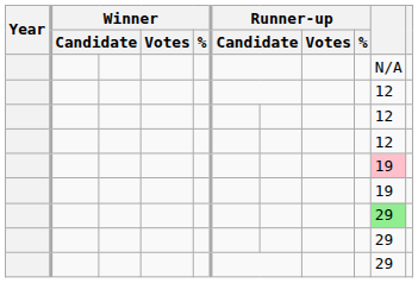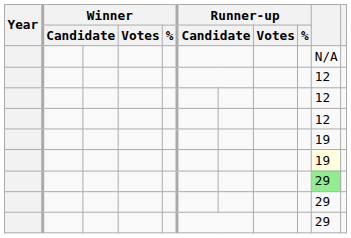row 7 | column 10: pink background -> no background
row 8 | column 10: no background -> lightyellow background
